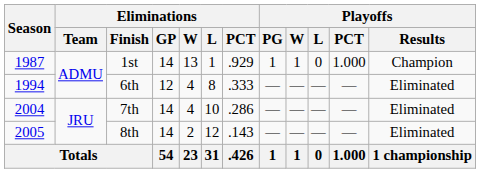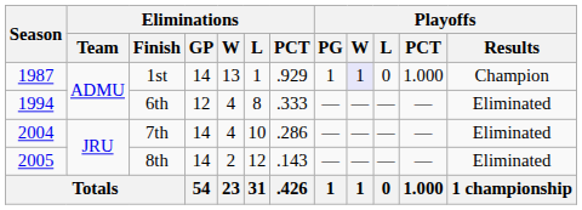1st | Playoffs / W: no background -> lavender background
